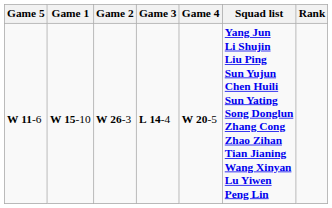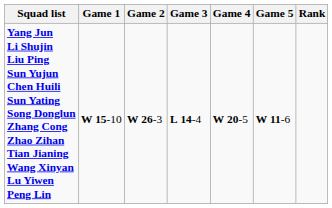columns swapped: Squad list <-> Game 5
